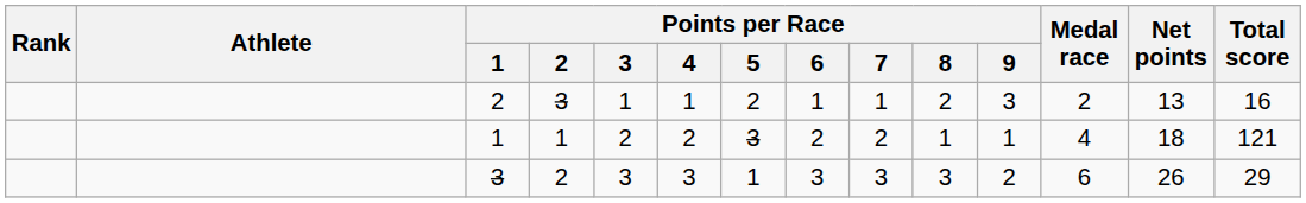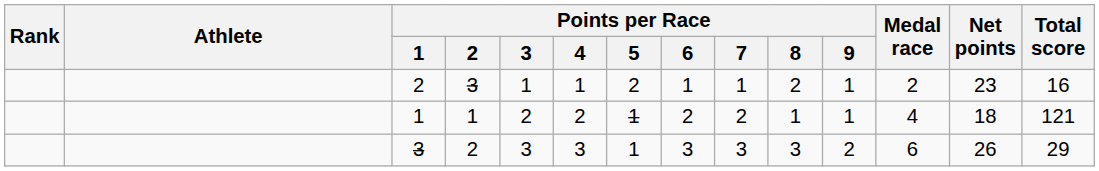row 3 | Points per Race / 9: 3 -> 1
row 3 | Net points: 13 -> 23
row 4 | Points per Race / 5: 3 -> 1
